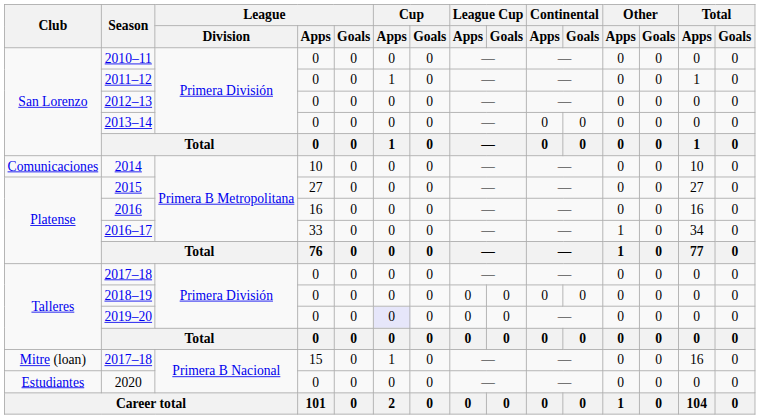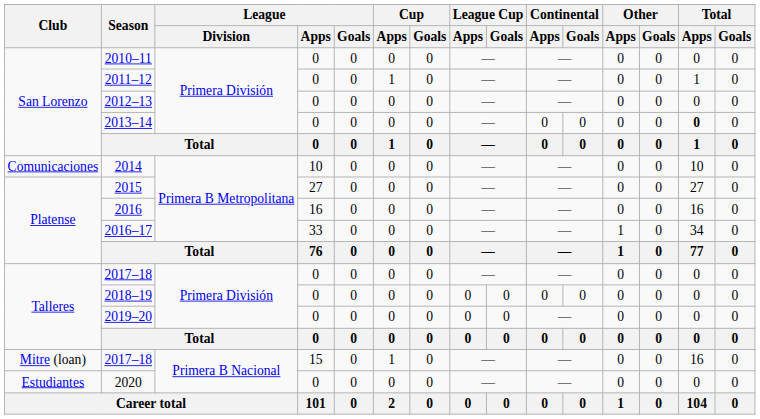2013–14 | Total / Apps: normal -> bold
2019–20 | Cup / Apps: lavender background -> no background
